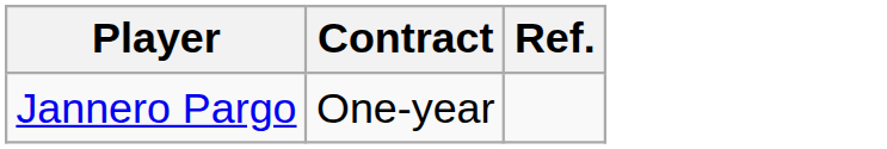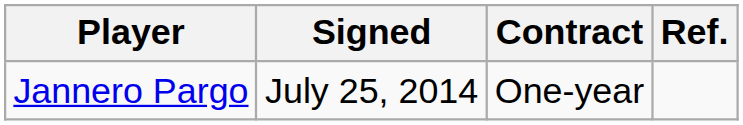+ column: Signed | July 25, 2014
